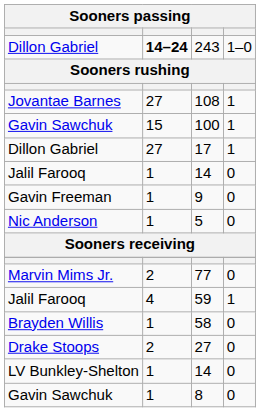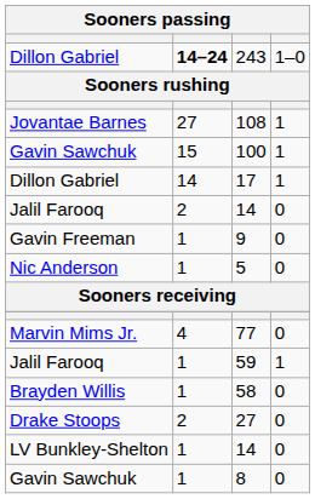17 | column 2: 27 -> 14
Jalil Farooq / 14 | column 2: 1 -> 2
77 | column 2: 2 -> 4
59 | column 2: 4 -> 1
